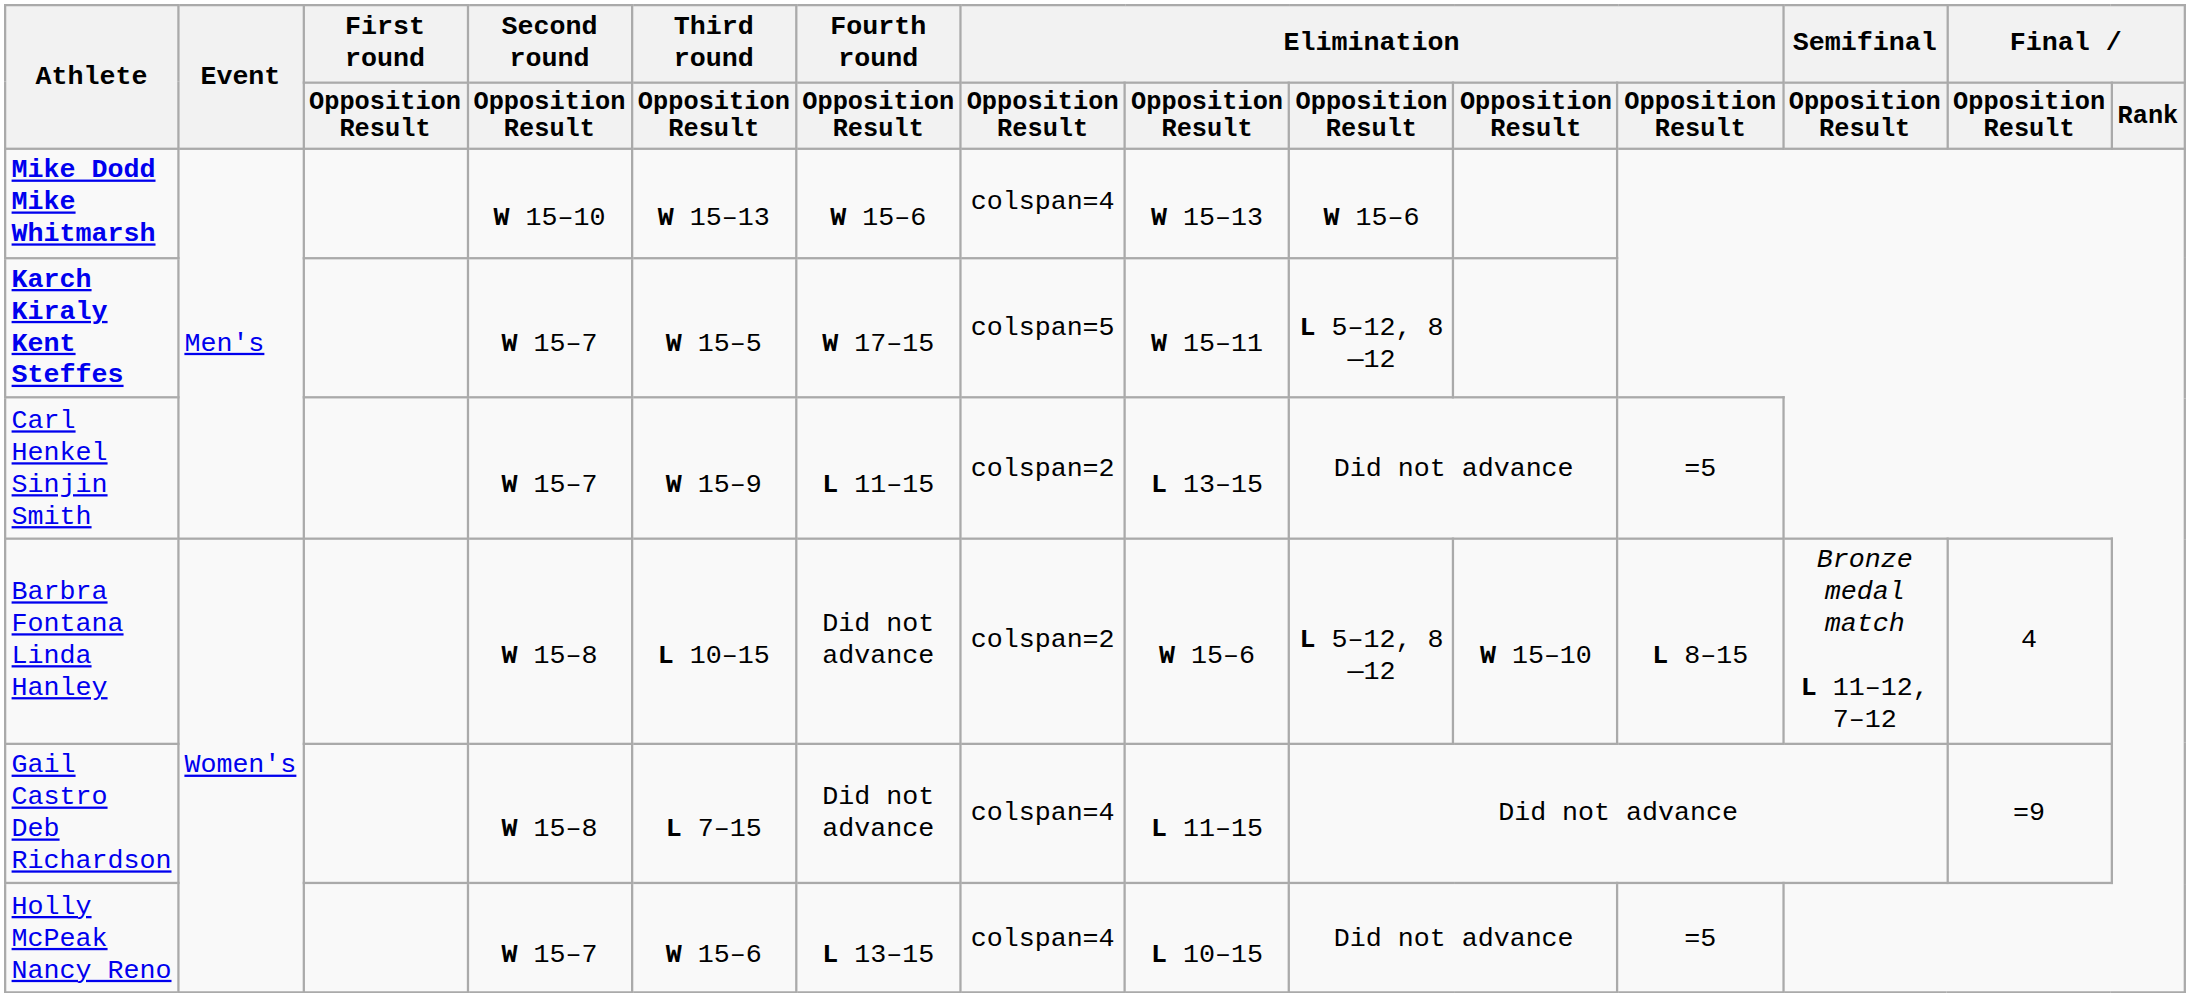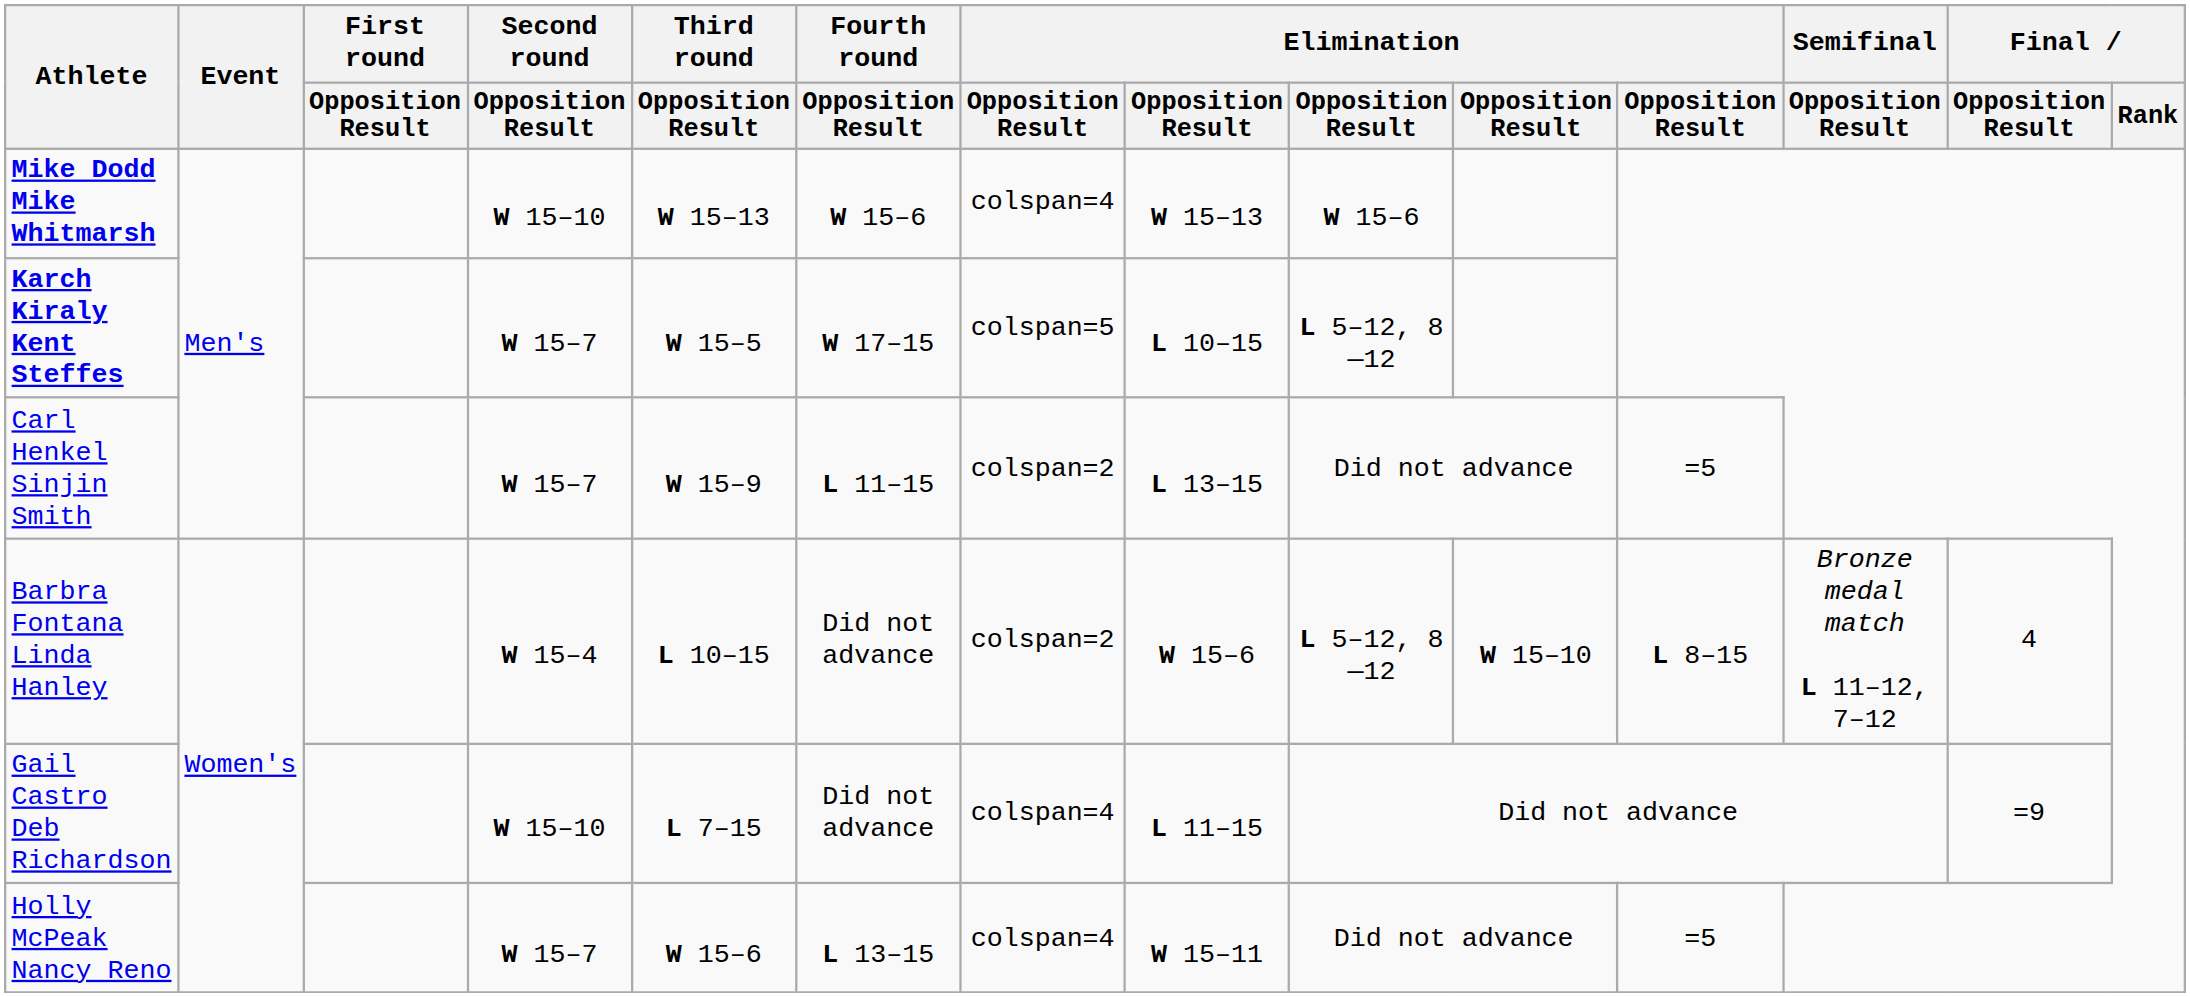Karch Kiraly Kent Steffes | column 8: W 15–11 -> L 10–15
Barbra Fontana Linda Hanley | Second round / Opposition Result: W 15–8 -> W 15–4
Gail Castro Deb Richardson | Second round / Opposition Result: W 15–8 -> W 15–10
Holly McPeak Nancy Reno | column 8: L 10–15 -> W 15–11
